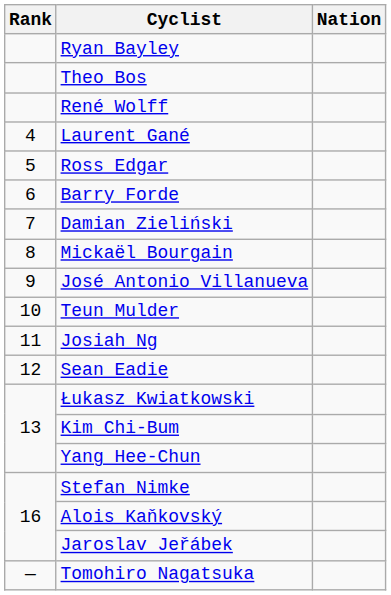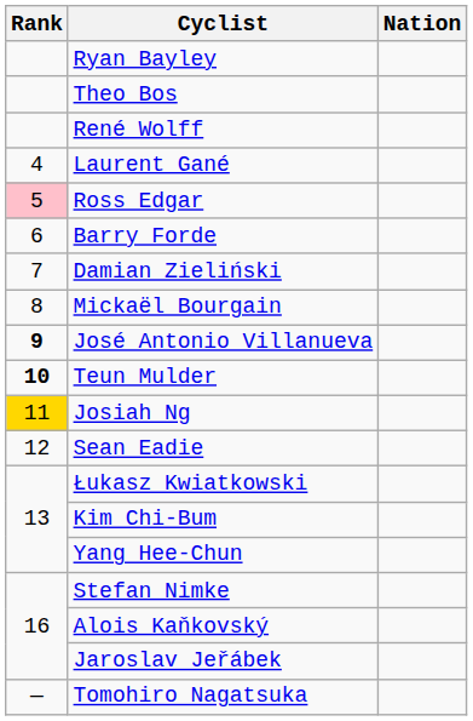Ross Edgar | Rank: no background -> pink background
José Antonio Villanueva | Rank: normal -> bold
Teun Mulder | Rank: normal -> bold
Josiah Ng | Rank: no background -> gold background
